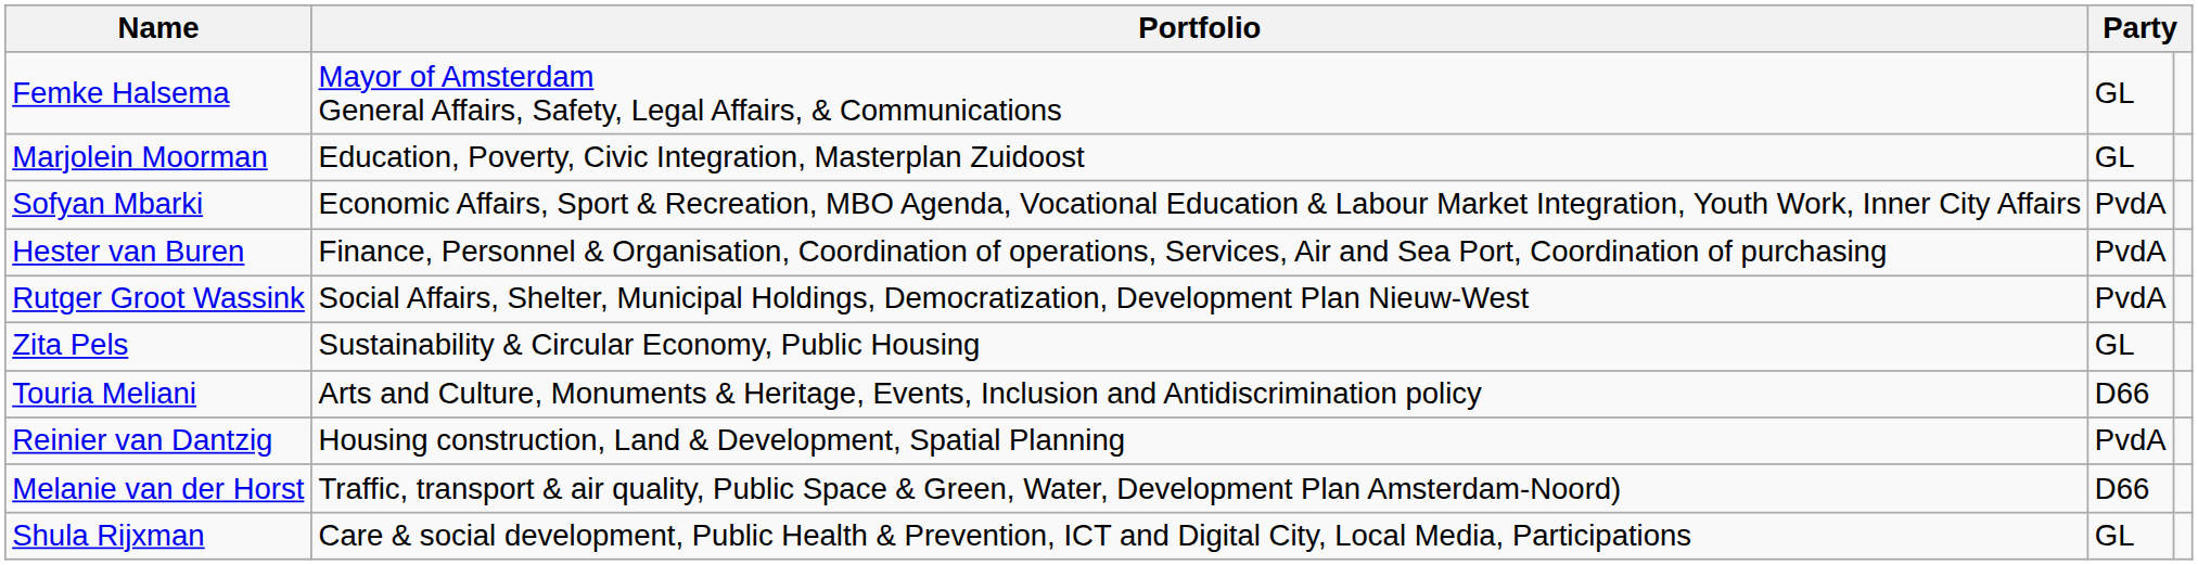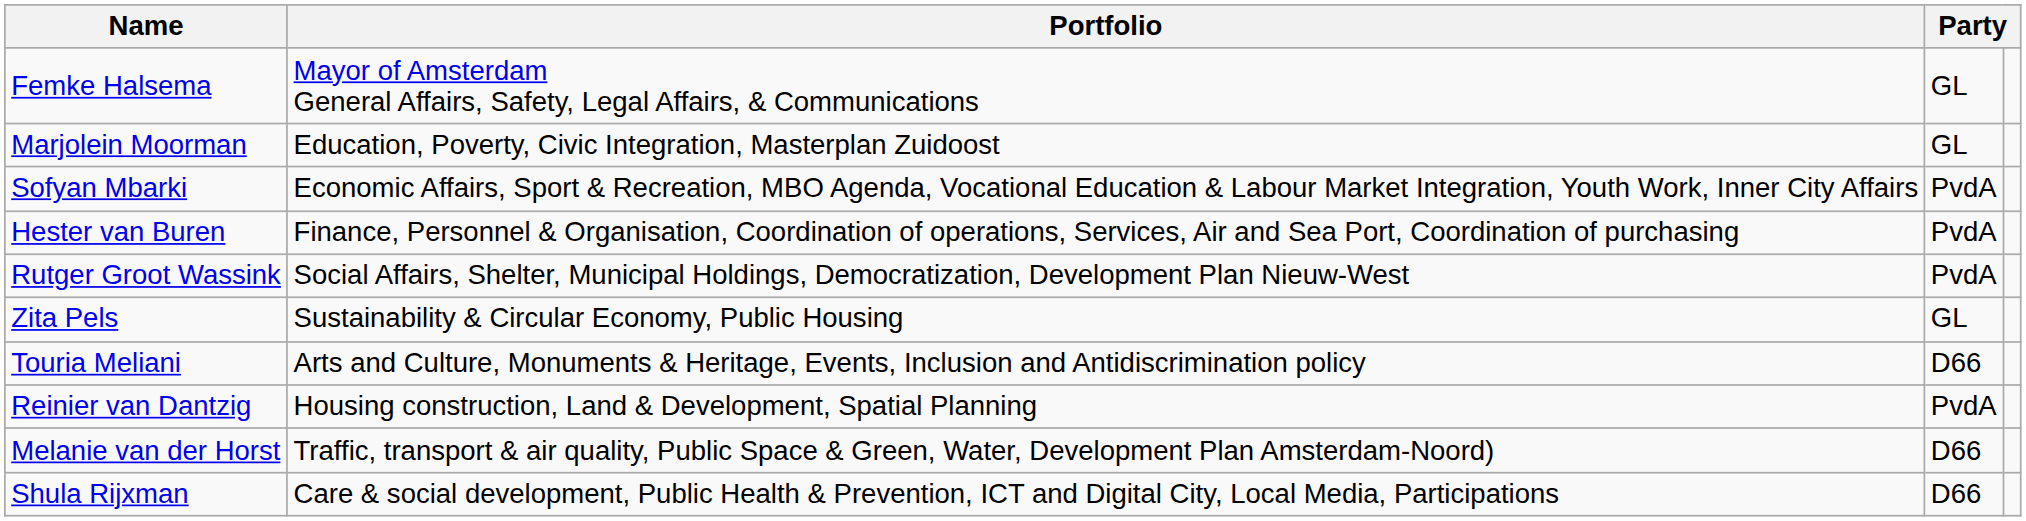Shula Rijxman | column 3: GL -> D66
